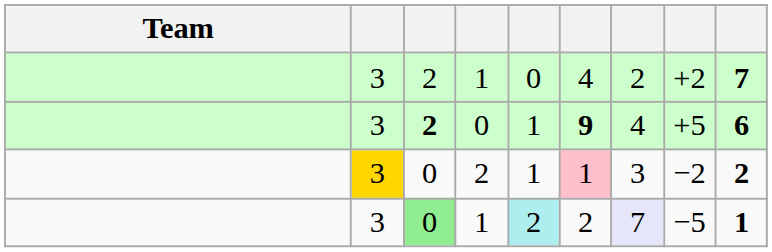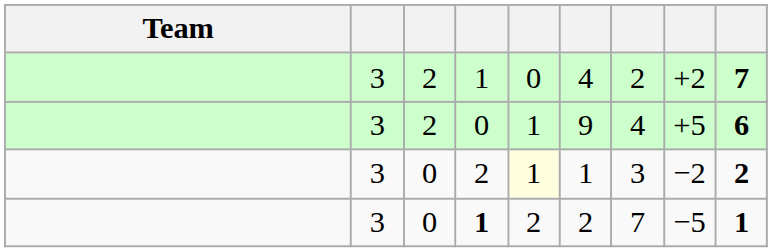row 3 | column 3: bold -> normal
row 3 | column 6: bold -> normal
row 4 | column 2: gold background -> no background
row 4 | column 5: no background -> lightyellow background
row 4 | column 6: pink background -> no background
row 5 | column 3: lightgreen background -> no background
row 5 | column 4: normal -> bold
row 5 | column 5: paleturquoise background -> no background
row 5 | column 7: lavender background -> no background
